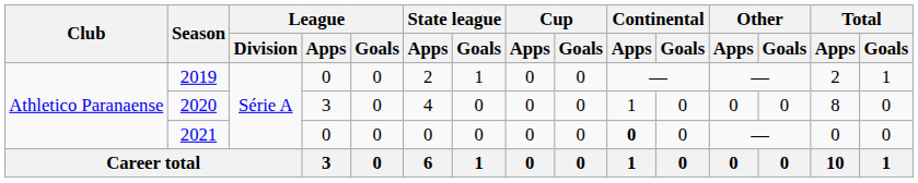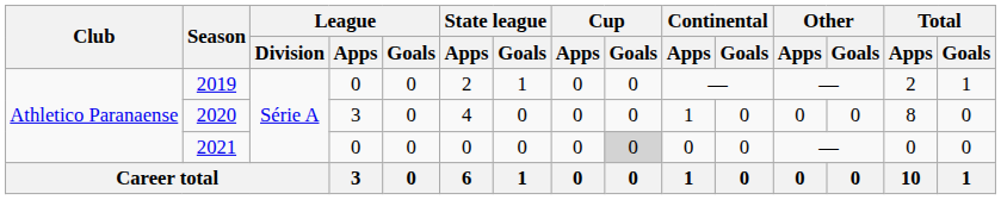2021 | Cup / Goals: no background -> lightgrey background
2021 | Continental / Apps: bold -> normal
